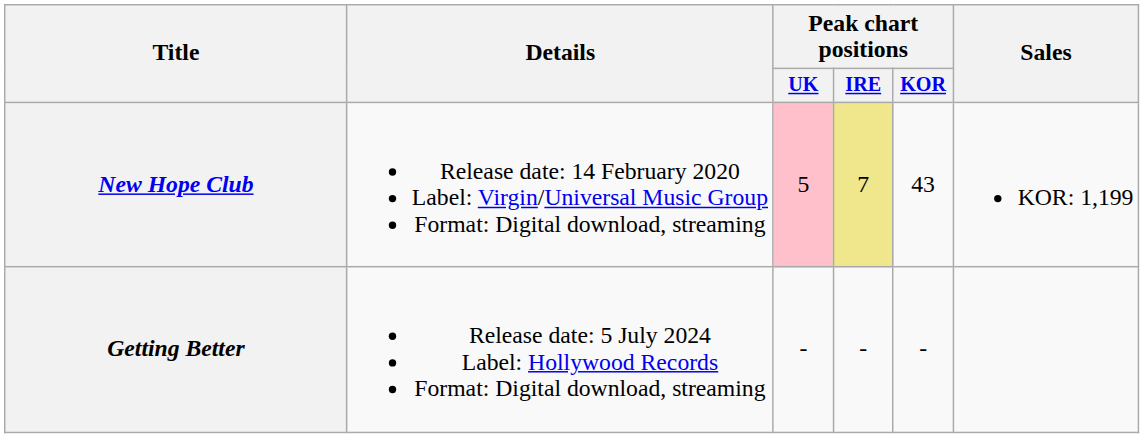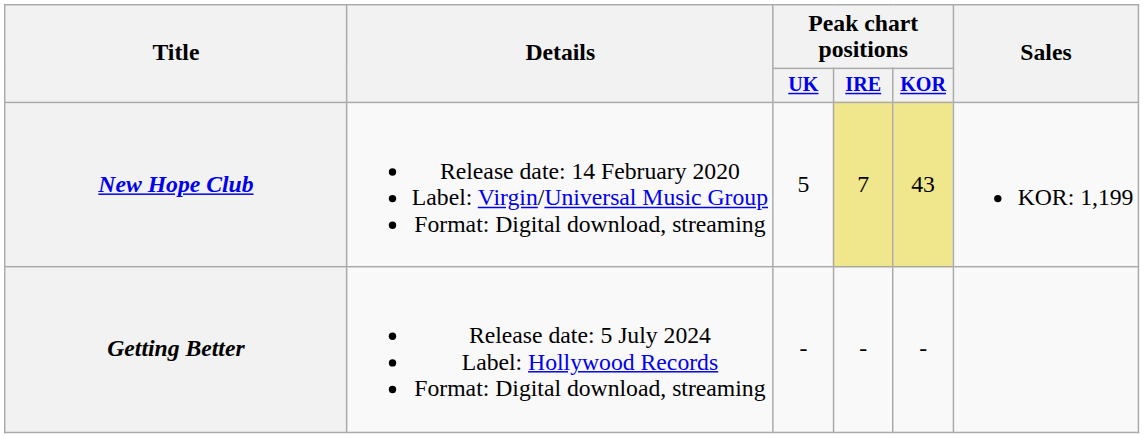New Hope Club | Peak chart positions / UK: pink background -> no background
New Hope Club | Peak chart positions / KOR: no background -> khaki background
